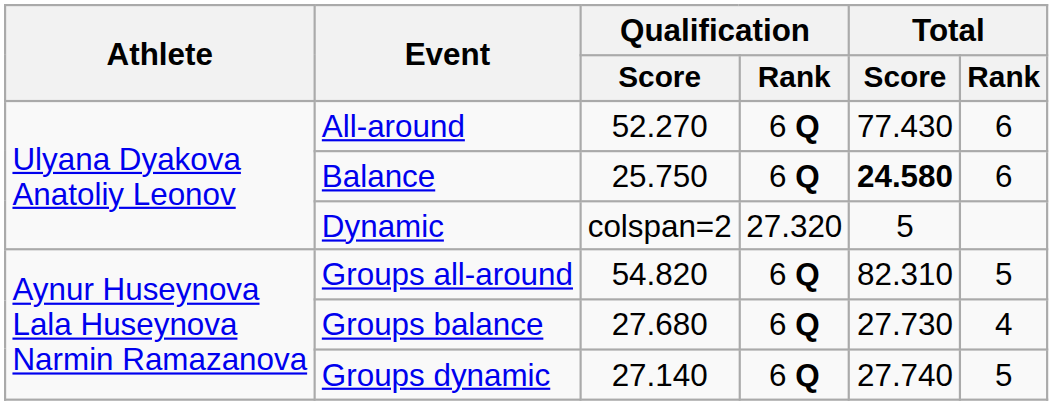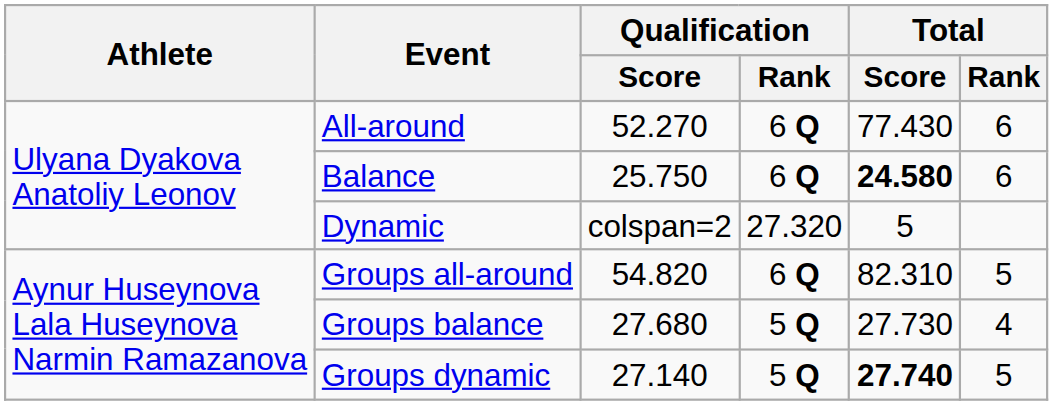Groups balance | Qualification / Rank: 6 Q -> 5 Q
Groups dynamic | Qualification / Rank: 6 Q -> 5 Q
Groups dynamic | Total / Score: normal -> bold
